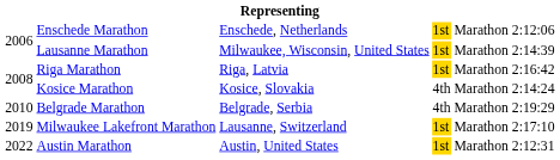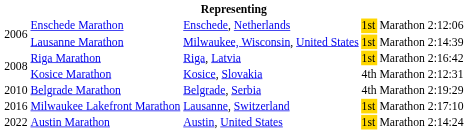Kosice Marathon | column 6: 2:14:24 -> 2:12:31
Milwaukee Lakefront Marathon | column 1: 2019 -> 2016
Austin Marathon | column 6: 2:12:31 -> 2:14:24
